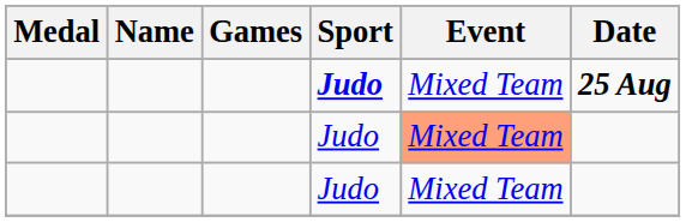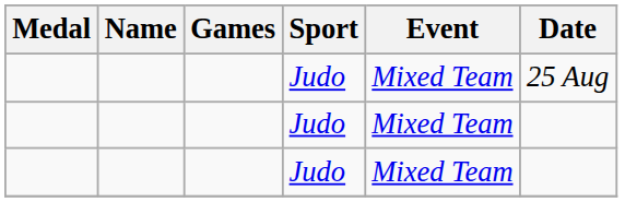row 2 | Sport: bold -> normal
row 2 | Date: bold -> normal
row 3 | Event: lightsalmon background -> no background
